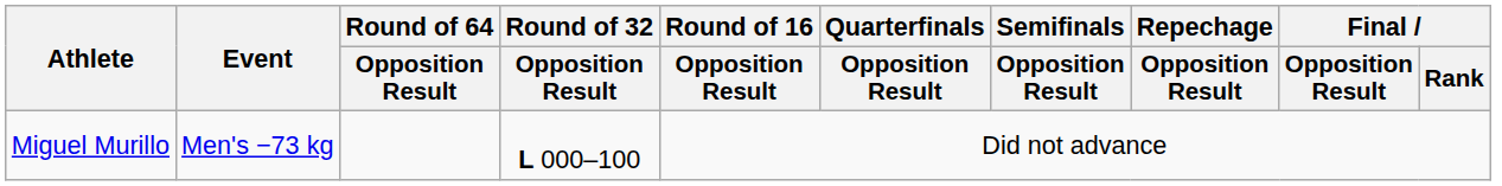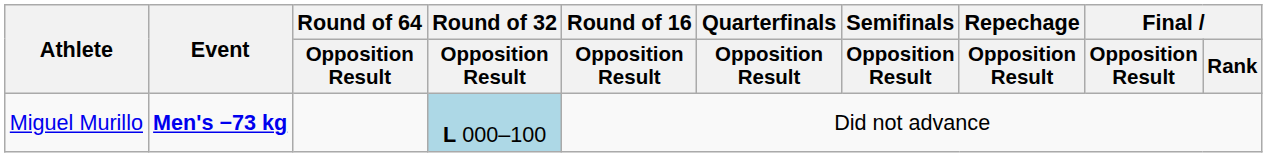Miguel Murillo | Event: normal -> bold
Miguel Murillo | Round of 32 / Opposition Result: no background -> lightblue background
